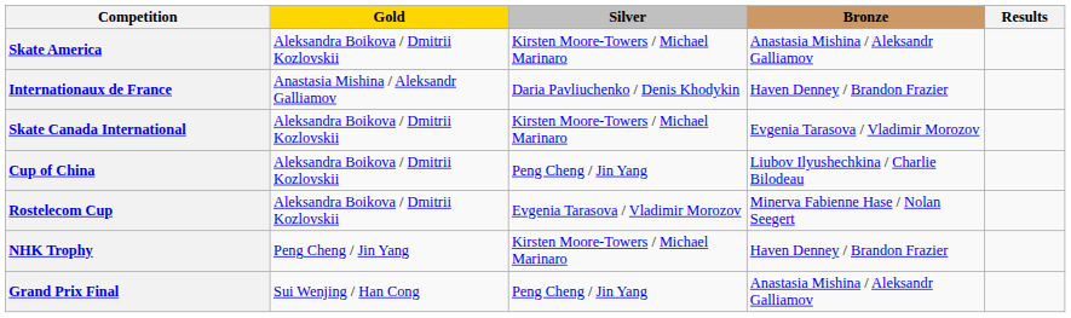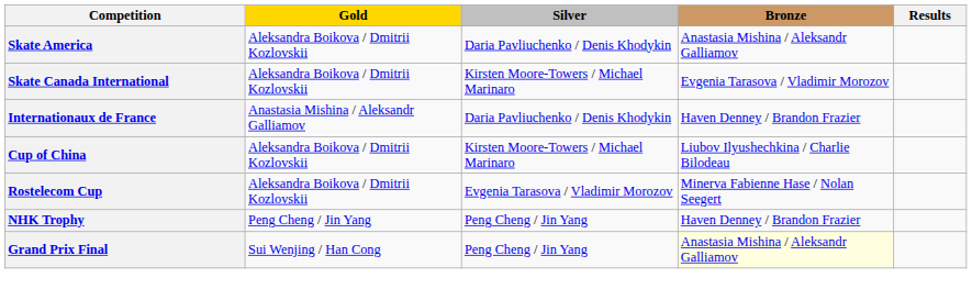Skate America | Silver: Kirsten Moore-Towers / Michael Marinaro -> Daria Pavliuchenko / Denis Khodykin
rows swapped: Skate Canada International <-> Internationaux de France
Cup of China | Silver: Peng Cheng / Jin Yang -> Kirsten Moore-Towers / Michael Marinaro
NHK Trophy | Silver: Kirsten Moore-Towers / Michael Marinaro -> Peng Cheng / Jin Yang
Grand Prix Final | Bronze: no background -> lightyellow background
